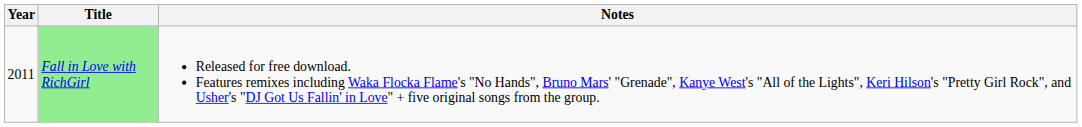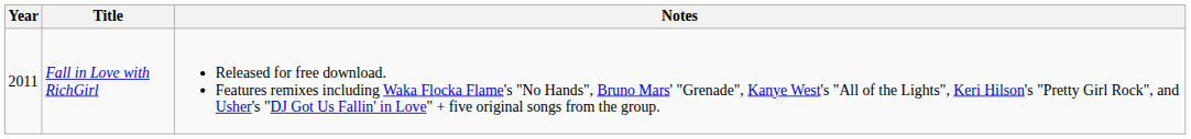row 2 | Title: lightgreen background -> no background
